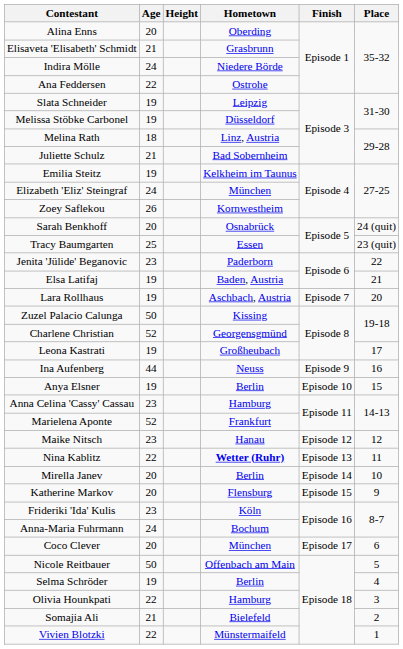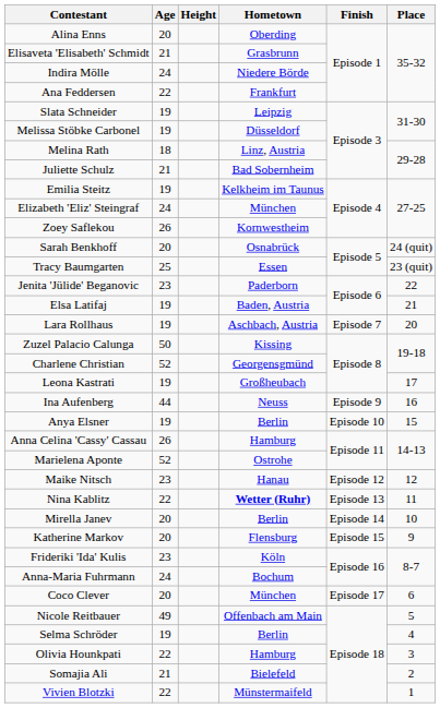Ana Feddersen | Hometown: Ostrohe -> Frankfurt
Anna Celina 'Cassy' Cassau | Age: 23 -> 26
Marielena Aponte | Hometown: Frankfurt -> Ostrohe
Nicole Reitbauer | Age: 50 -> 49
